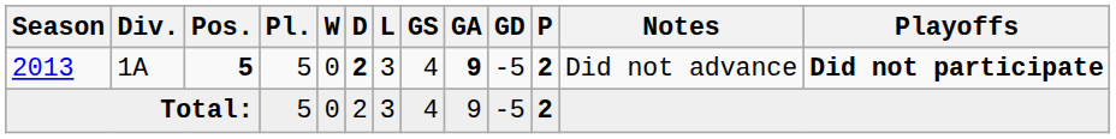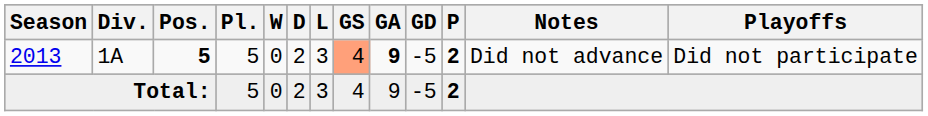2013 | D: bold -> normal
2013 | GS: no background -> lightsalmon background
2013 | Playoffs: bold -> normal
